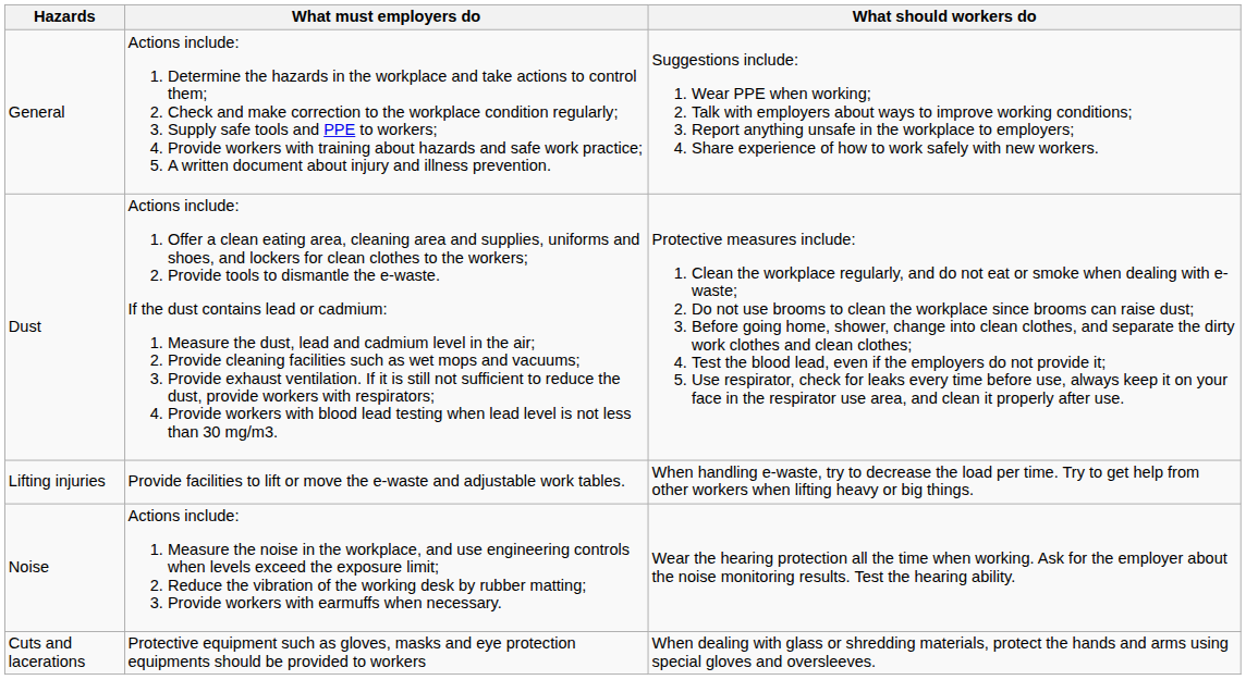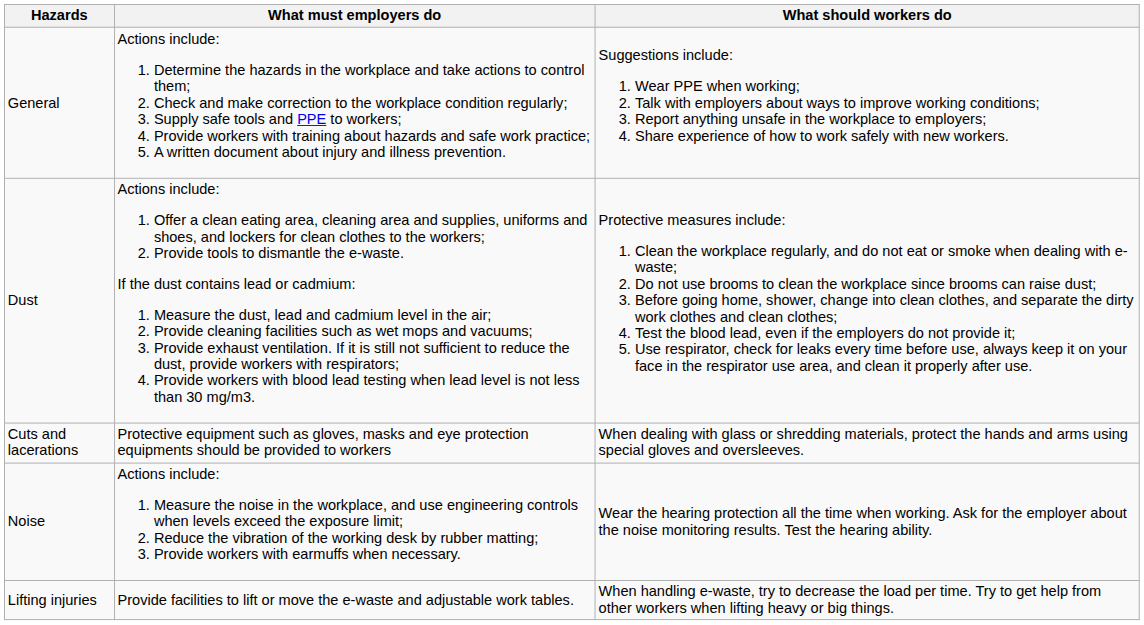rows swapped: Cuts and lacerations <-> Lifting injuries
